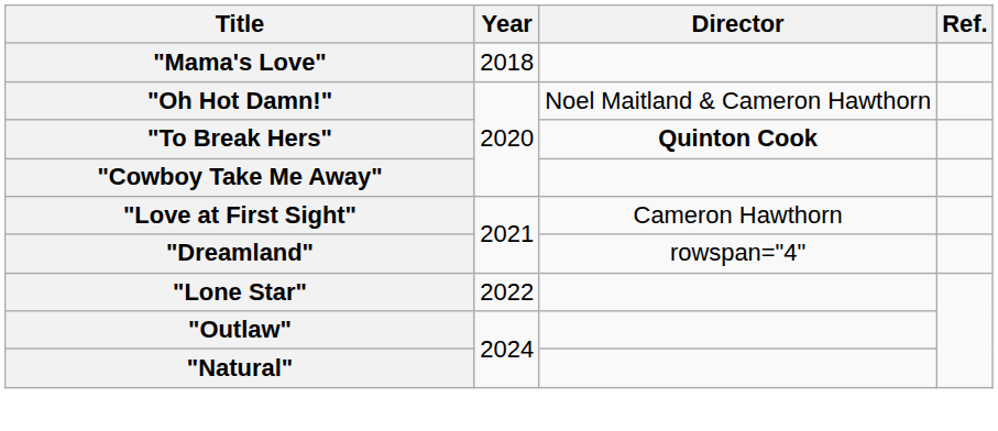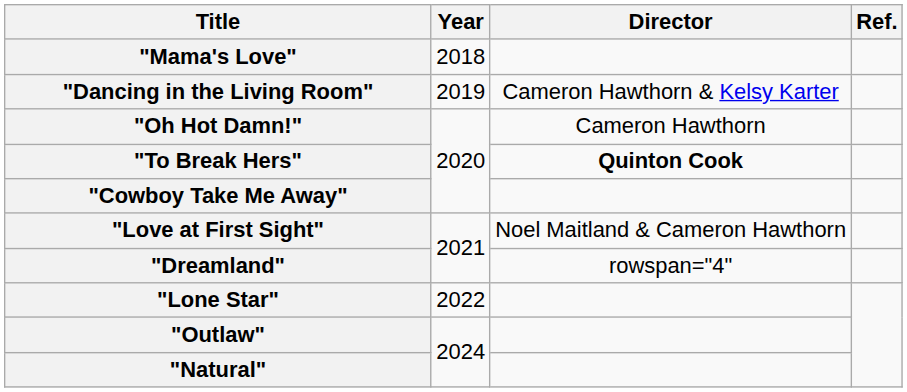+ row: "Dancing in the Living Room" | 2019 | Cameron Hawthorn & Kelsy Karter
"Oh Hot Damn!" | Director: Noel Maitland & Cameron Hawthorn -> Cameron Hawthorn
"Love at First Sight" | Director: Cameron Hawthorn -> Noel Maitland & Cameron Hawthorn
